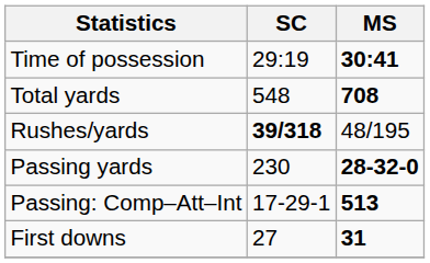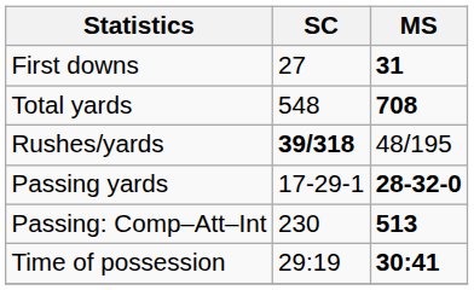rows swapped: First downs <-> Time of possession
Passing yards | SC: 230 -> 17-29-1
Passing: Comp–Att–Int | SC: 17-29-1 -> 230
